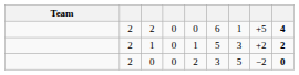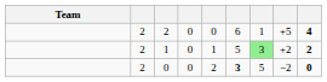row 3 | column 7: no background -> lightgreen background
row 4 | column 6: normal -> bold
